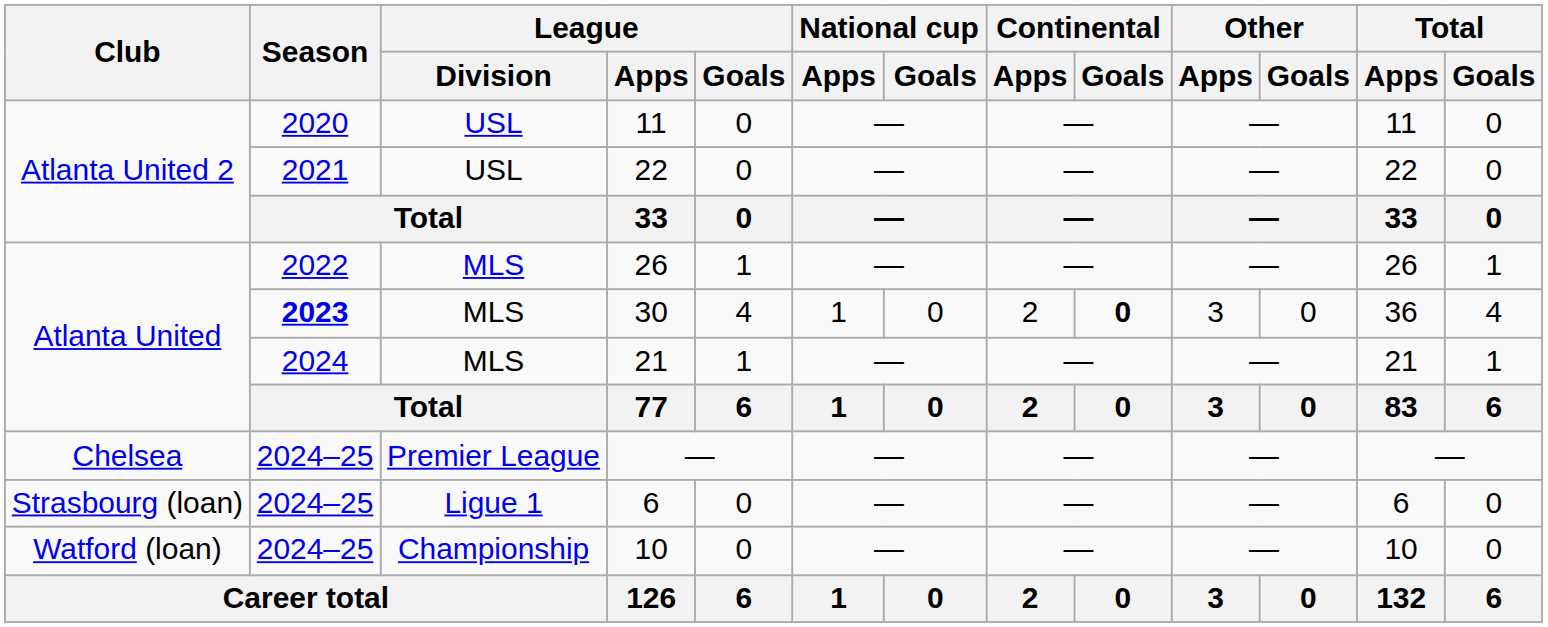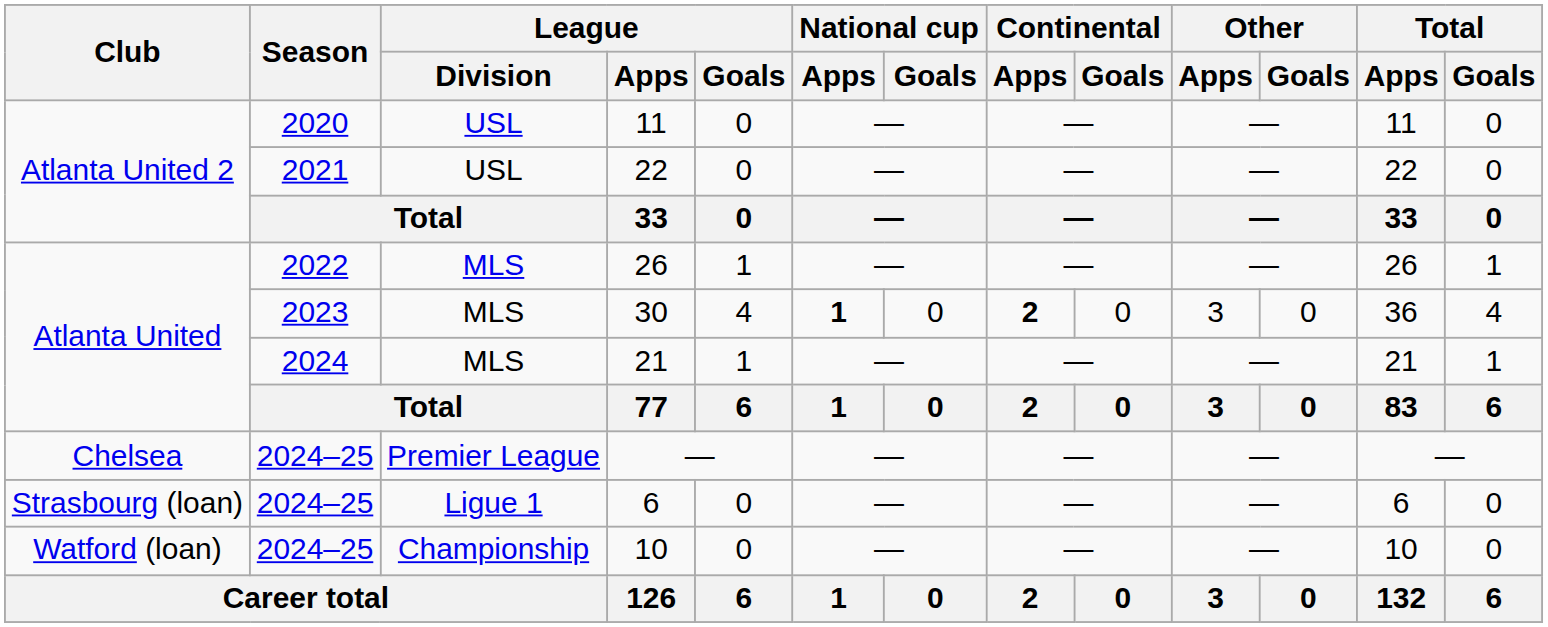30 | Season: bold -> normal
30 | National cup / Apps: normal -> bold
30 | Continental / Apps: normal -> bold
30 | Continental / Goals: bold -> normal
